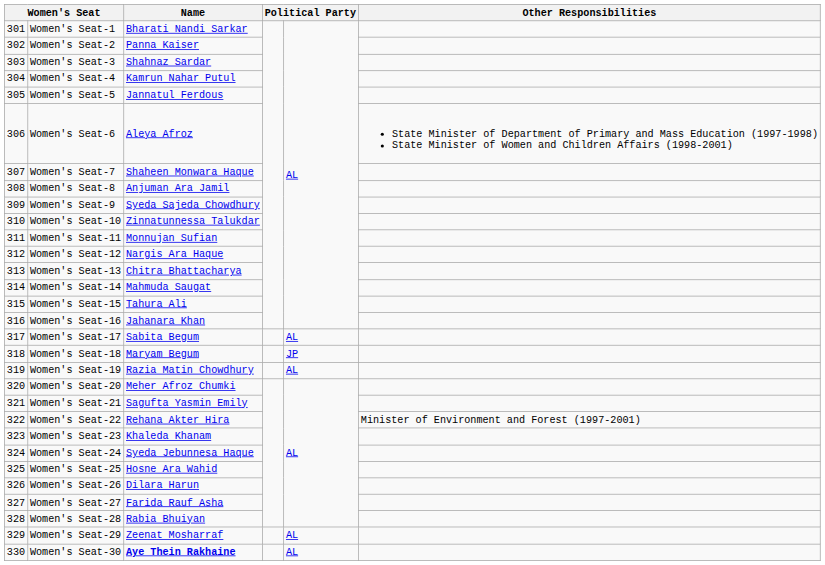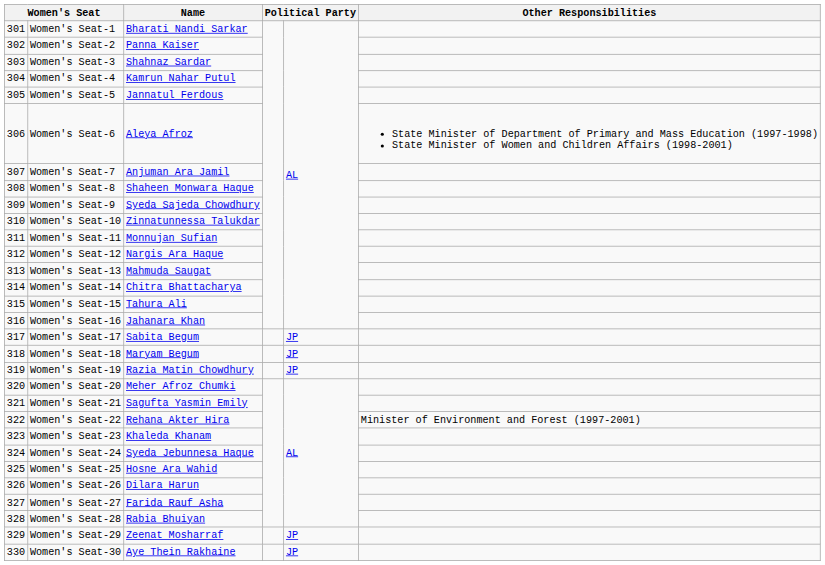Women's Seat-7 | Name: Shaheen Monwara Haque -> Anjuman Ara Jamil
Women's Seat-8 | Name: Anjuman Ara Jamil -> Shaheen Monwara Haque
Women's Seat-13 | Name: Chitra Bhattacharya -> Mahmuda Saugat
Women's Seat-14 | Name: Mahmuda Saugat -> Chitra Bhattacharya
Women's Seat-17 | column 5: AL -> JP
Women's Seat-19 | column 5: AL -> JP
Women's Seat-29 | column 5: AL -> JP
Women's Seat-30 | Name: bold -> normal
Women's Seat-30 | column 5: AL -> JP
